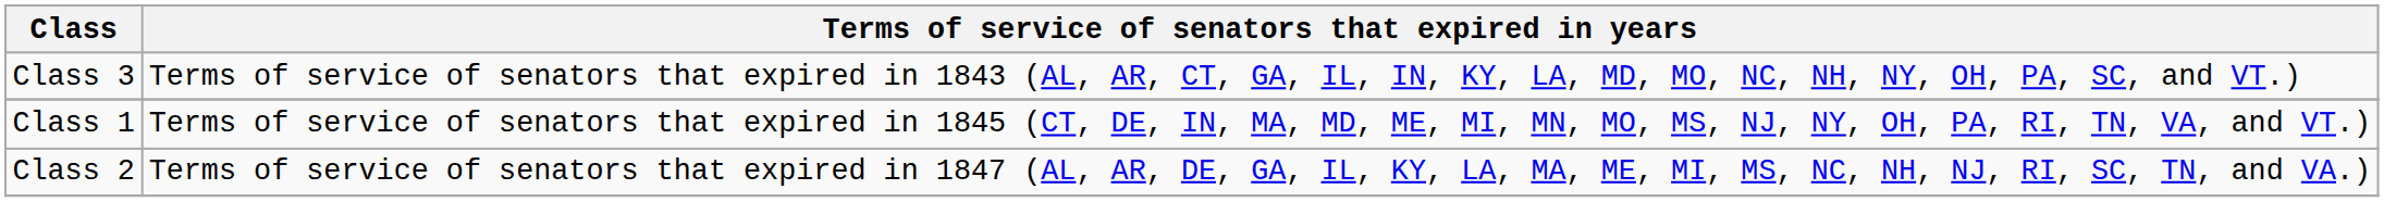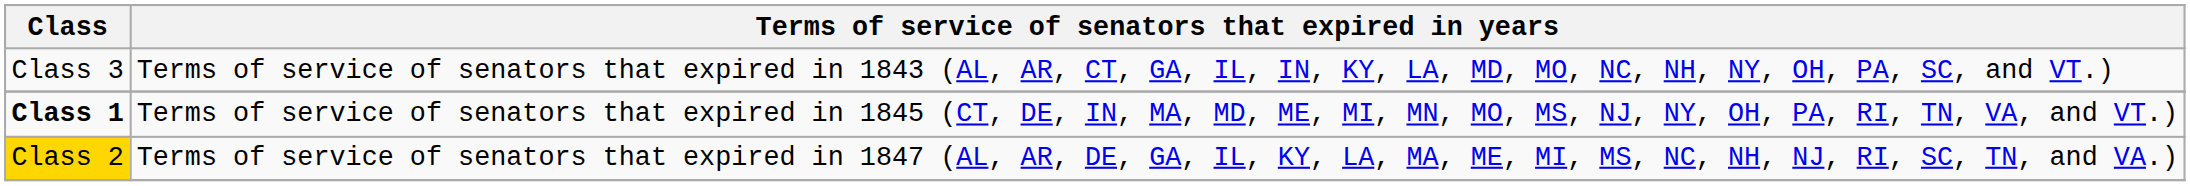Class 1 | Class: normal -> bold
Class 2 | Class: no background -> gold background
